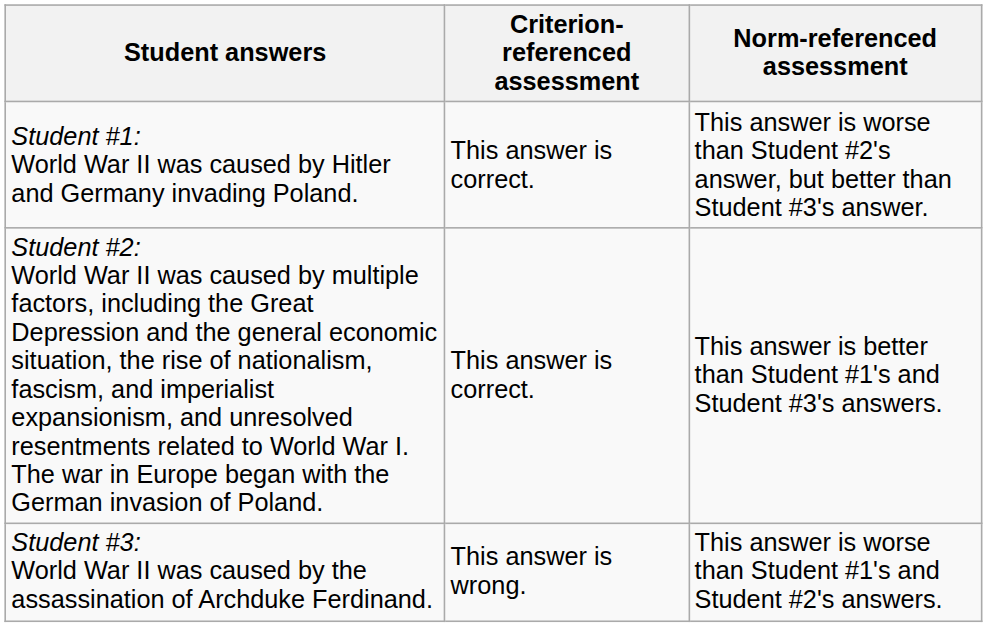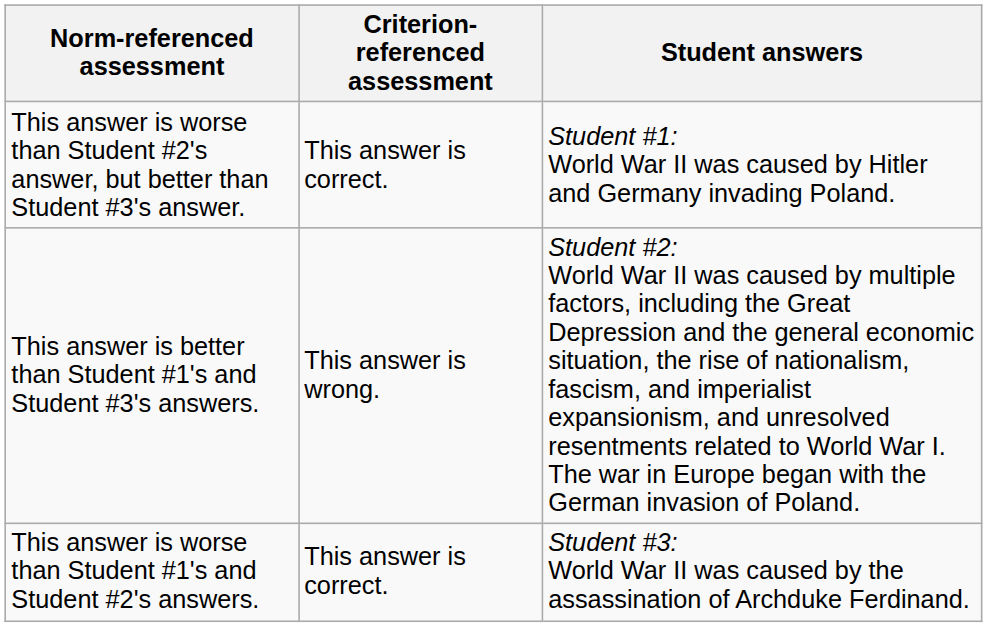columns swapped: Student answers <-> Norm-referenced assessment
row 3 | Criterion-referenced assessment: This answer is correct. -> This answer is wrong.
row 4 | Criterion-referenced assessment: This answer is wrong. -> This answer is correct.
